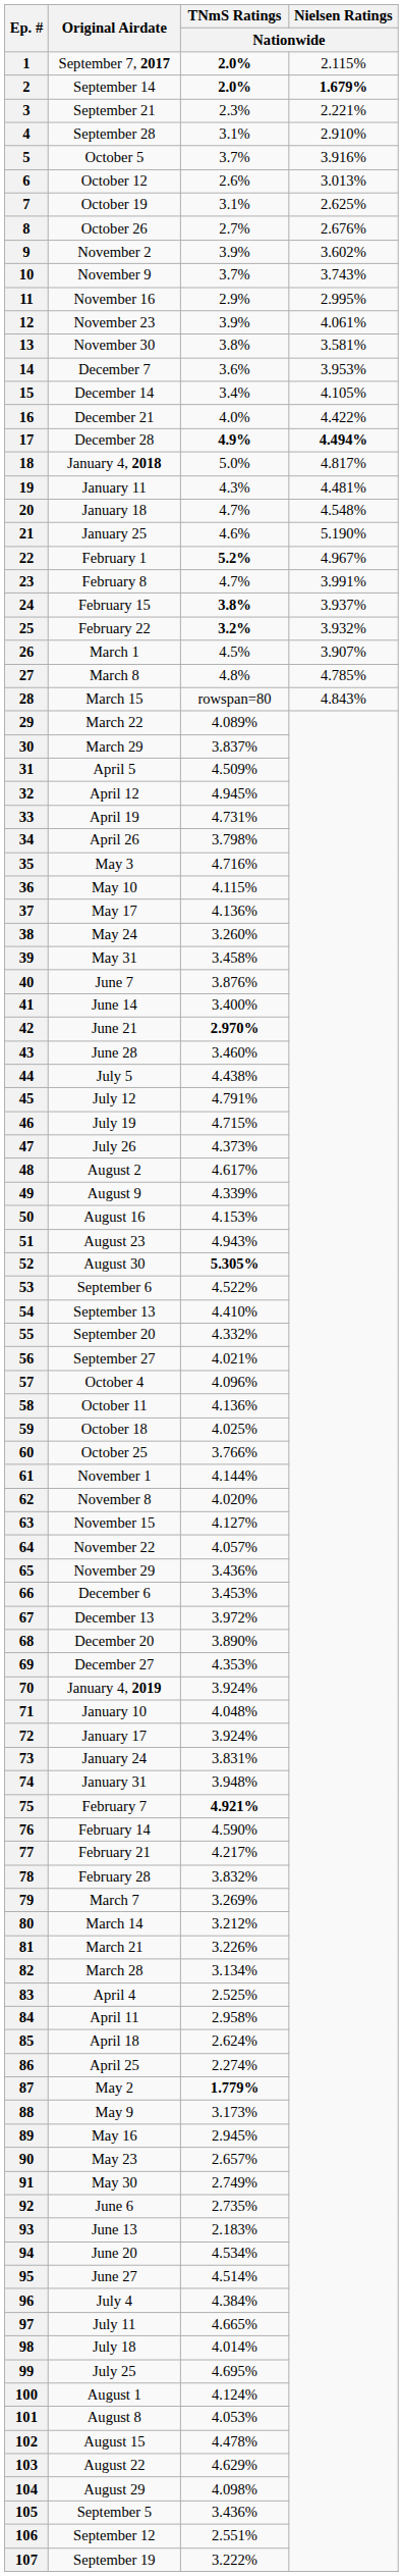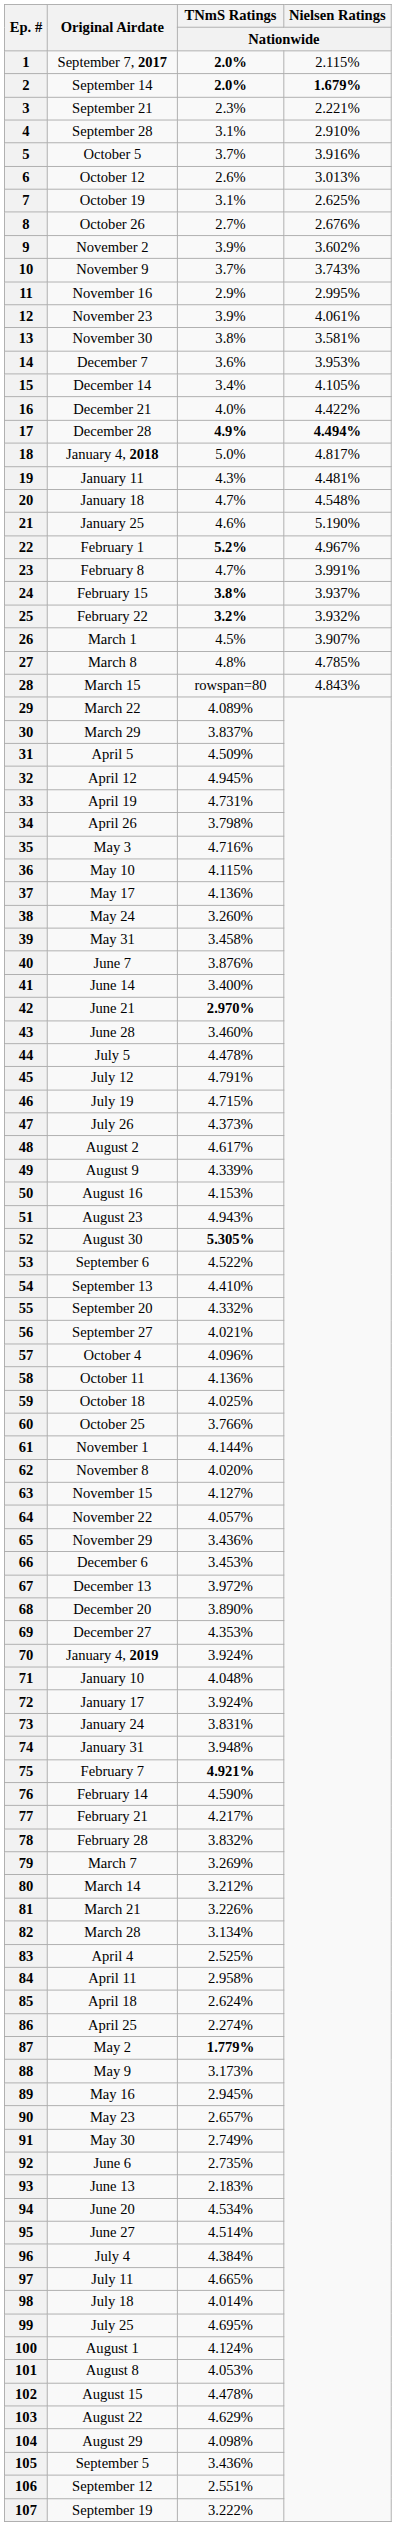44 | TNmS Ratings / Nationwide: 4.438% -> 4.478%
